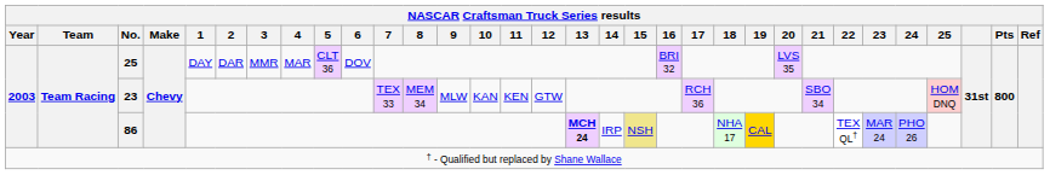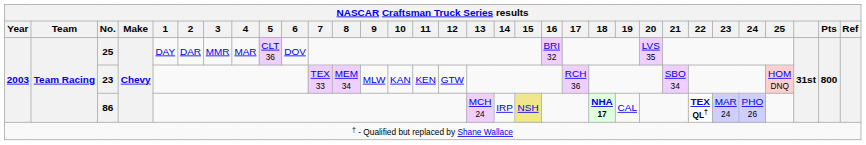86 | 13: bold -> normal
86 | 18: normal -> bold
86 | 19: gold background -> no background
86 | 22: normal -> bold
